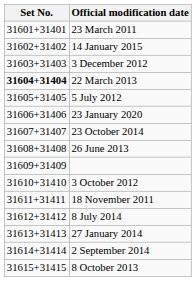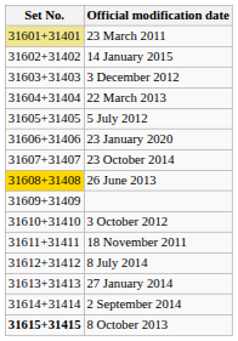23 March 2011 | Set No.: no background -> khaki background
22 March 2013 | Set No.: bold -> normal
26 June 2013 | Set No.: no background -> gold background
8 October 2013 | Set No.: normal -> bold
